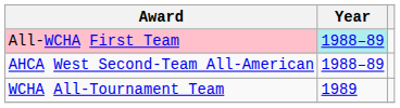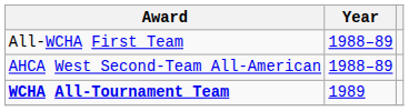row 2 | Award: pink background -> no background
row 2 | Year: paleturquoise background -> no background
row 4 | Award: normal -> bold
